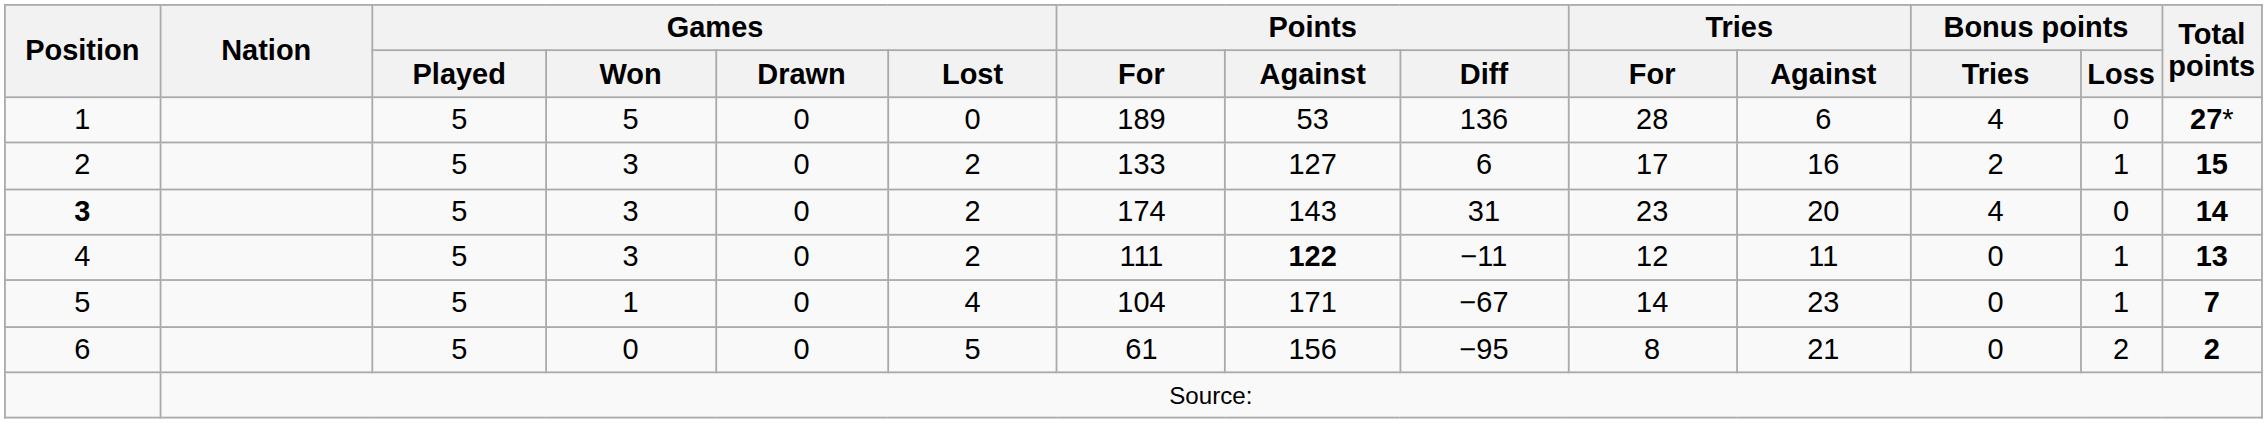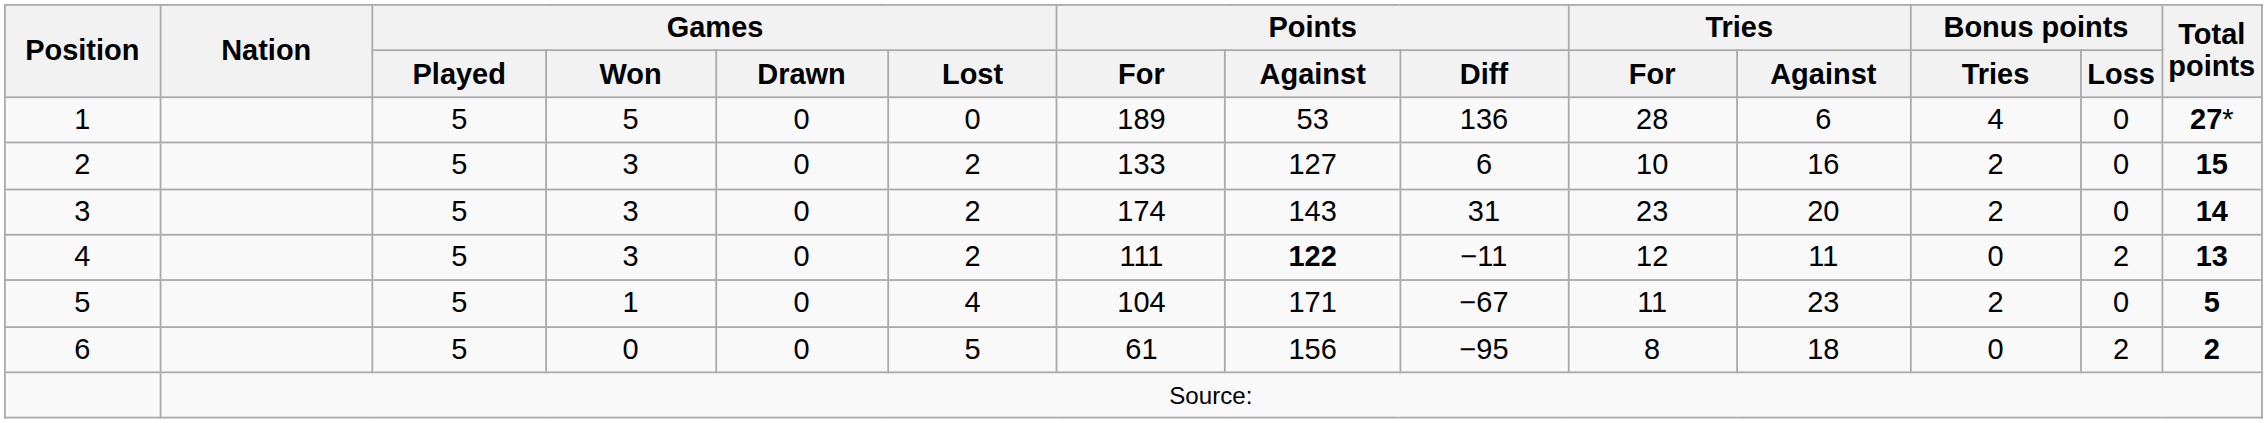row 4 | Tries / For: 17 -> 10
row 4 | Bonus points / Loss: 1 -> 0
row 5 | Position: bold -> normal
row 5 | Bonus points / Tries: 4 -> 2
row 6 | Bonus points / Loss: 1 -> 2
row 7 | Tries / For: 14 -> 11
row 7 | Bonus points / Tries: 0 -> 2
row 7 | Bonus points / Loss: 1 -> 0
row 7 | Total points: 7 -> 5
row 8 | Tries / Against: 21 -> 18
